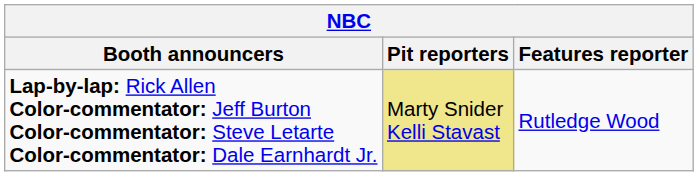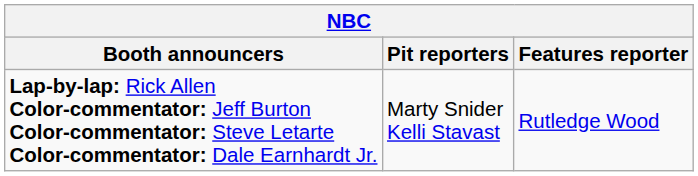row 3 | Pit reporters: khaki background -> no background
